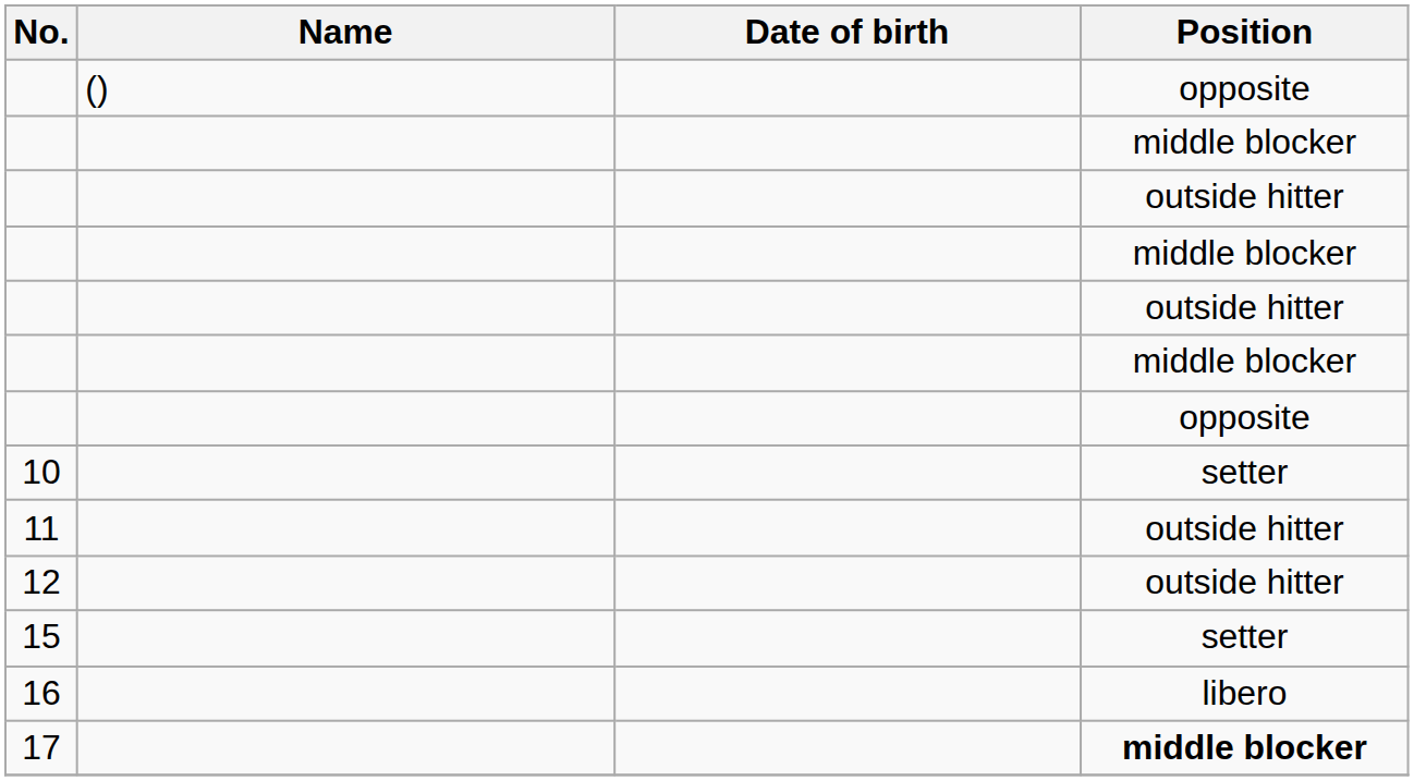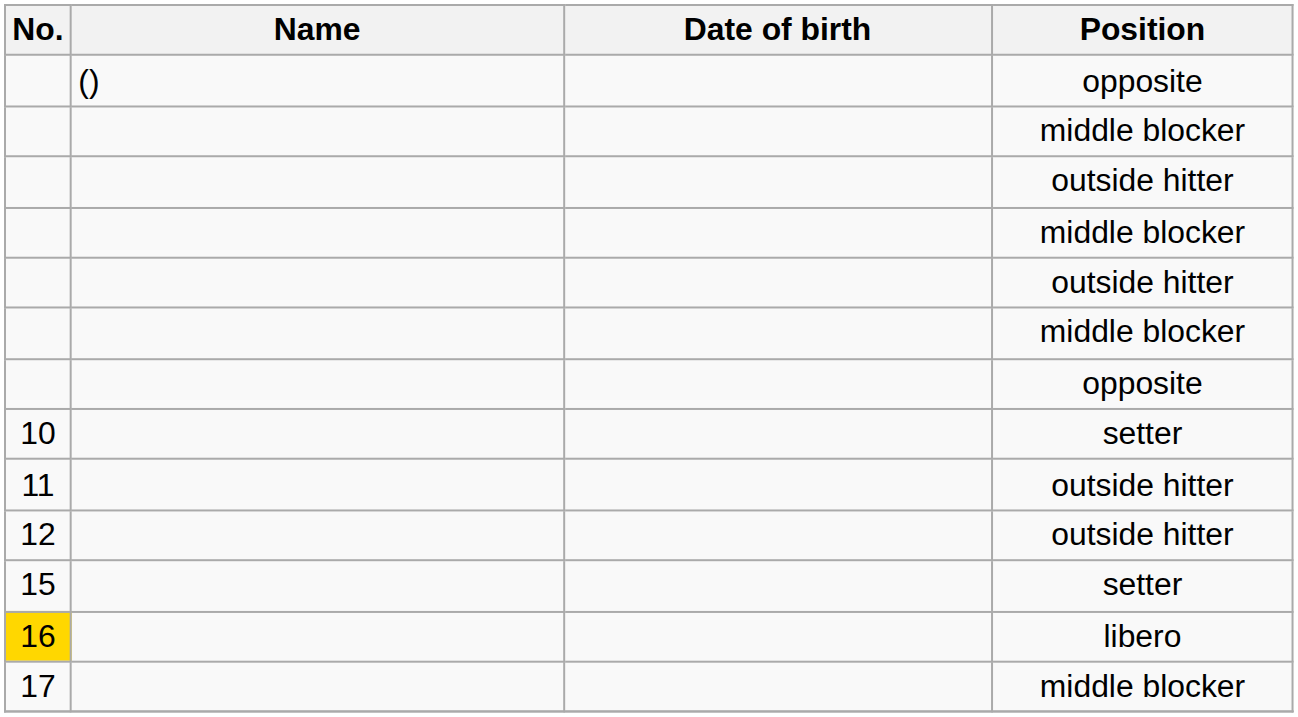16 | No.: no background -> gold background
17 | Position: bold -> normal
